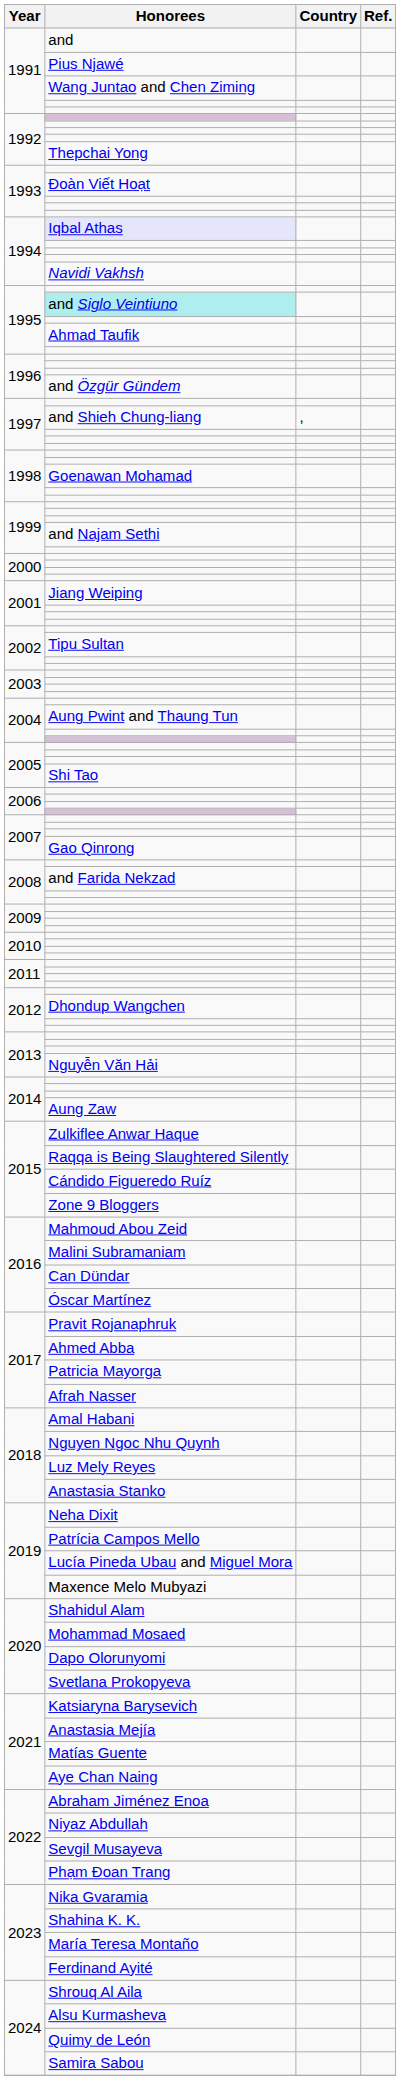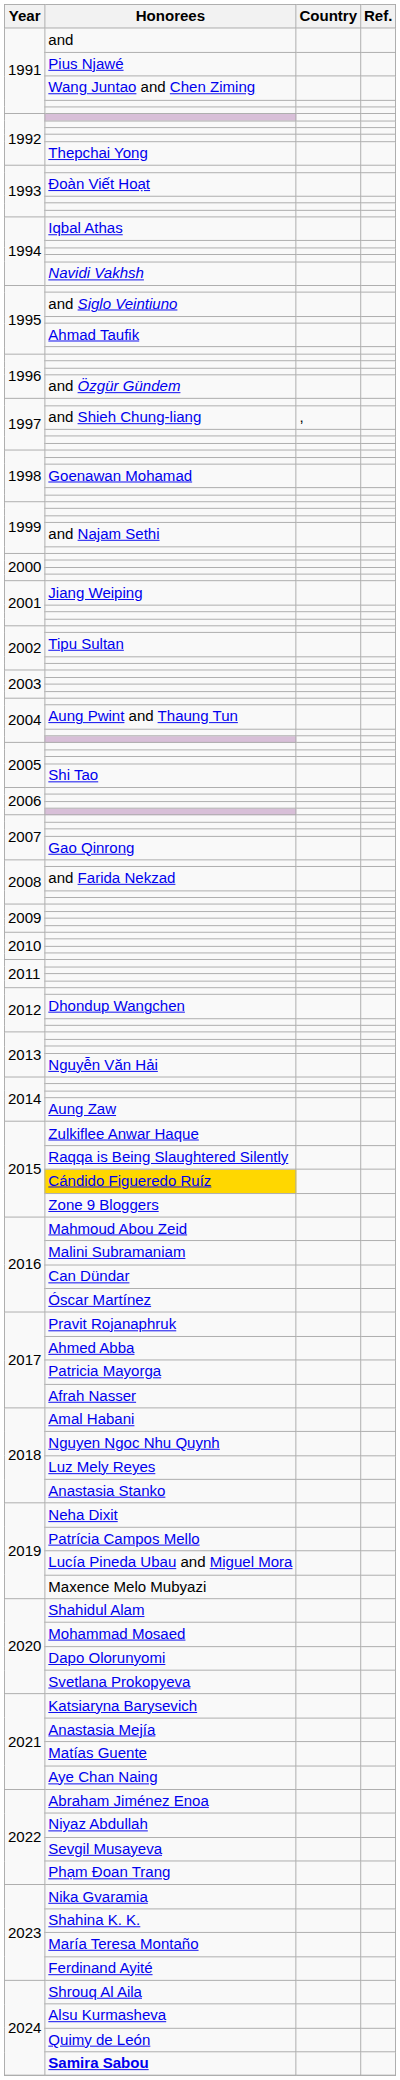Iqbal Athas | Honorees: lavender background -> no background
and Siglo Veintiuno | Honorees: paleturquoise background -> no background
Cándido Figueredo Ruíz | Honorees: no background -> gold background
Samira Sabou | Honorees: normal -> bold
